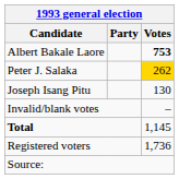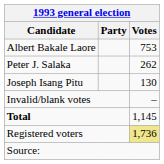Albert Bakale Laore | Votes: bold -> normal
Peter J. Salaka | Votes: gold background -> no background
Registered voters | Votes: no background -> khaki background
